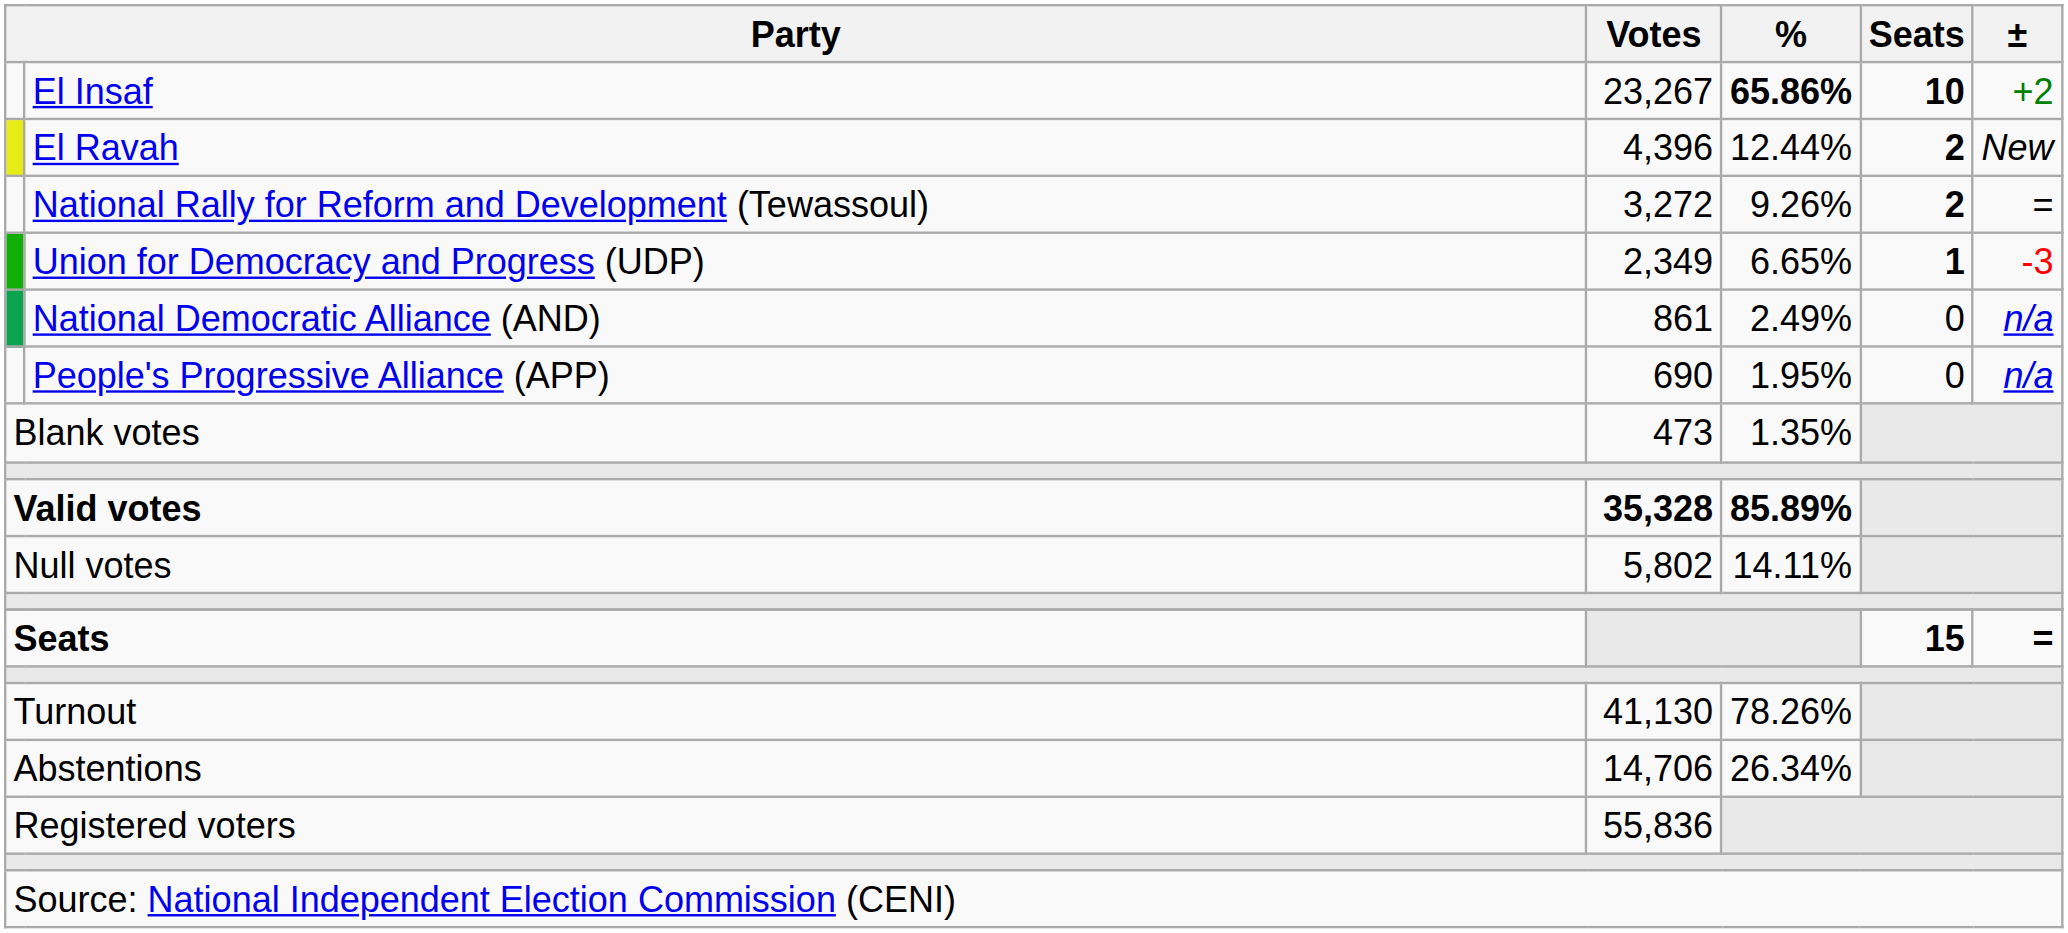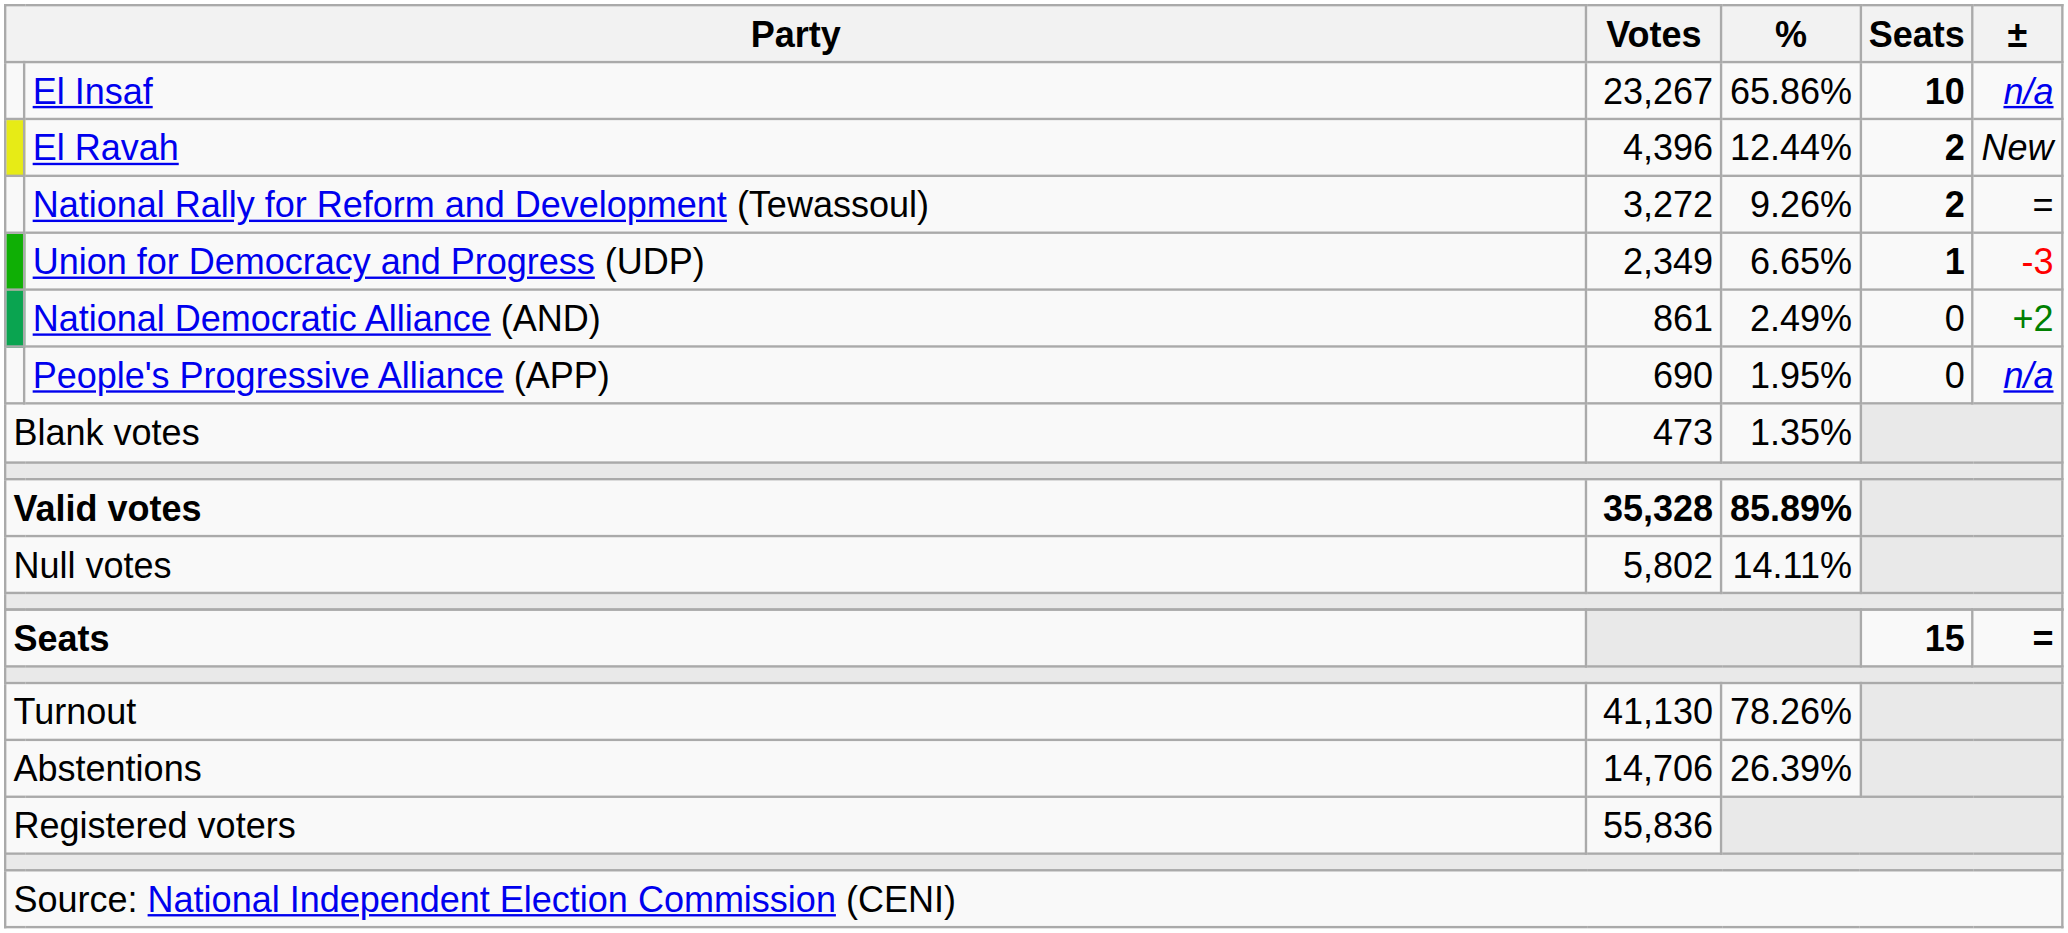El Insaf | %: bold -> normal
El Insaf | ±: +2 -> n/a
National Democratic Alliance (AND) | ±: n/a -> +2
Abstentions | %: 26.34% -> 26.39%
